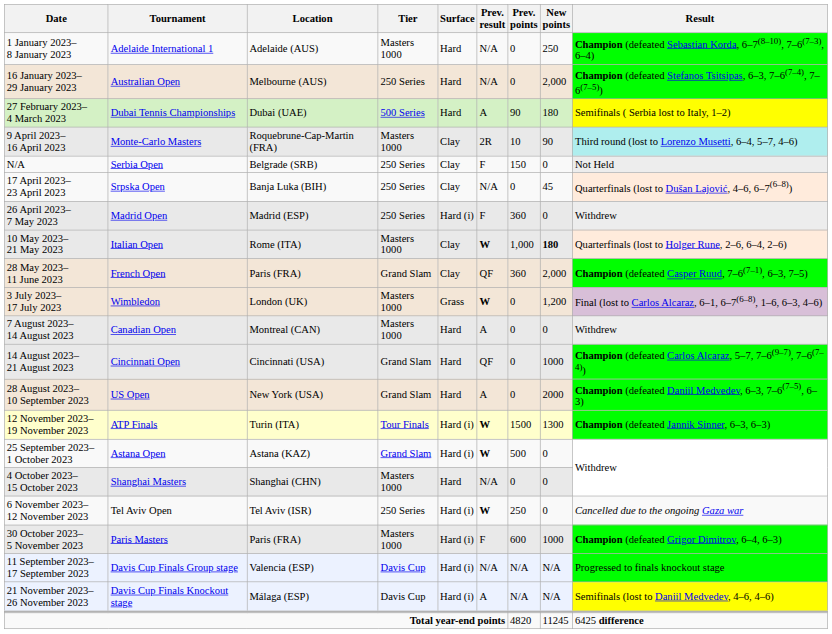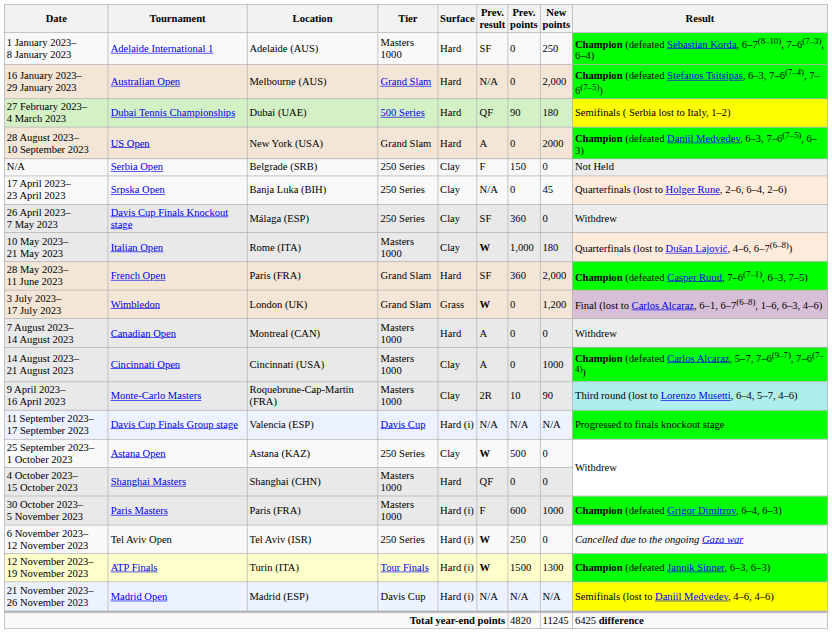1 January 2023– 8 January 2023 | Prev. result: N/A -> SF
16 January 2023– 29 January 2023 | Tier: 250 Series -> Grand Slam
27 February 2023– 4 March 2023 | Prev. result: A -> QF
rows swapped: 9 April 2023– 16 April 2023 <-> 28 August 2023– 10 September 2023
17 April 2023– 23 April 2023 | Result: Quarterfinals (lost to Dušan Lajović, 4–6, 6–7(6–8)) -> Quarterfinals (lost to Holger Rune, 2–6, 6–4, 2–6)
26 April 2023– 7 May 2023 | Tournament: Madrid Open -> Davis Cup Finals Knockout stage
26 April 2023– 7 May 2023 | Location: Madrid (ESP) -> Málaga (ESP)
26 April 2023– 7 May 2023 | Surface: Hard (i) -> Clay
26 April 2023– 7 May 2023 | Prev. result: F -> SF
10 May 2023– 21 May 2023 | New points: bold -> normal
10 May 2023– 21 May 2023 | Result: Quarterfinals (lost to Holger Rune, 2–6, 6–4, 2–6) -> Quarterfinals (lost to Dušan Lajović, 4–6, 6–7(6–8))
28 May 2023– 11 June 2023 | Surface: Clay -> Hard
28 May 2023– 11 June 2023 | Prev. result: QF -> SF
3 July 2023– 17 July 2023 | Tier: Masters 1000 -> Grand Slam
14 August 2023– 21 August 2023 | Tier: Grand Slam -> Masters 1000
14 August 2023– 21 August 2023 | Surface: Hard -> Clay
14 August 2023– 21 August 2023 | Prev. result: QF -> A
rows swapped: 11 September 2023– 17 September 2023 <-> 12 November 2023– 19 November 2023
25 September 2023– 1 October 2023 | Tier: Grand Slam -> 250 Series
25 September 2023– 1 October 2023 | Surface: Hard (i) -> Clay
4 October 2023– 15 October 2023 | Prev. result: N/A -> QF
rows swapped: 30 October 2023– 5 November 2023 <-> 6 November 2023– 12 November 2023
21 November 2023– 26 November 2023 | Tournament: Davis Cup Finals Knockout stage -> Madrid Open
21 November 2023– 26 November 2023 | Location: Málaga (ESP) -> Madrid (ESP)
21 November 2023– 26 November 2023 | Prev. result: A -> N/A
